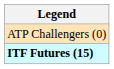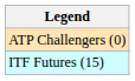row 3 | column 1: bold -> normal
